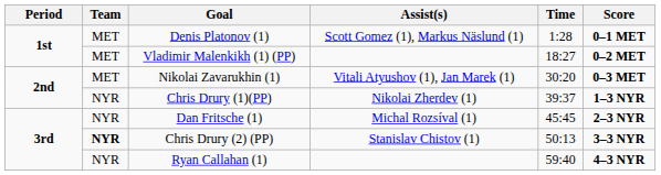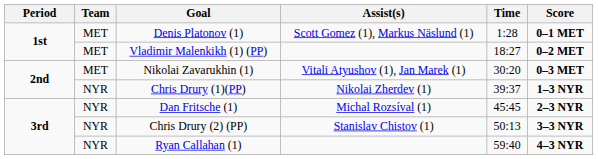Chris Drury (2) (PP) | Team: bold -> normal
